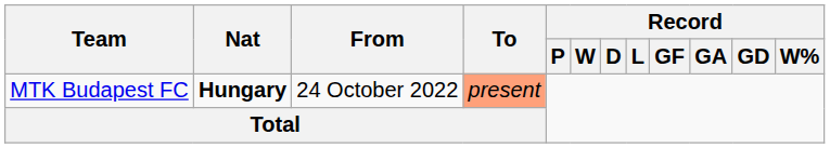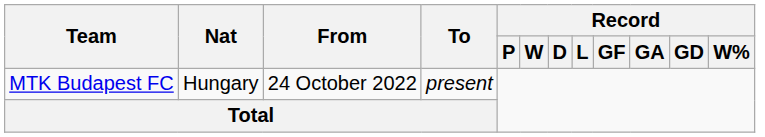MTK Budapest FC | Nat: bold -> normal
MTK Budapest FC | To: lightsalmon background -> no background
